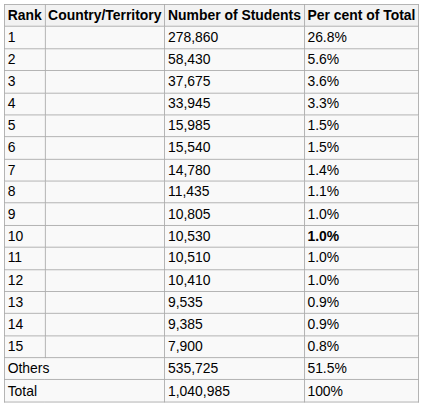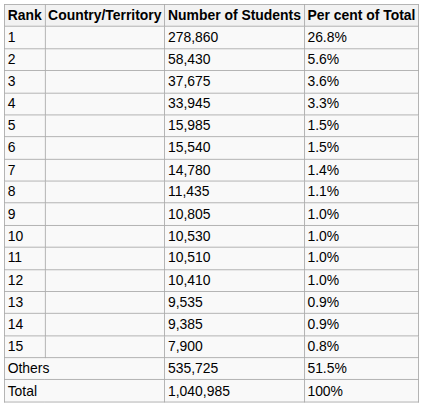10 | Per cent of Total: bold -> normal
